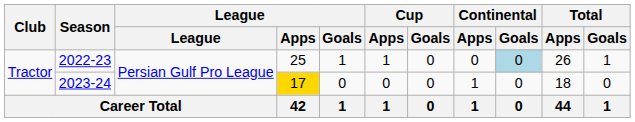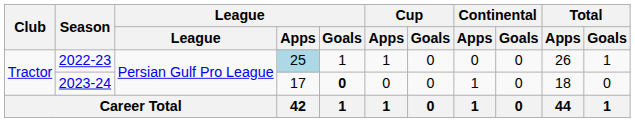2022-23 | League / Apps: no background -> lightblue background
2022-23 | Continental / Goals: lightblue background -> no background
2023-24 | League / Apps: gold background -> no background
2023-24 | League / Goals: normal -> bold
